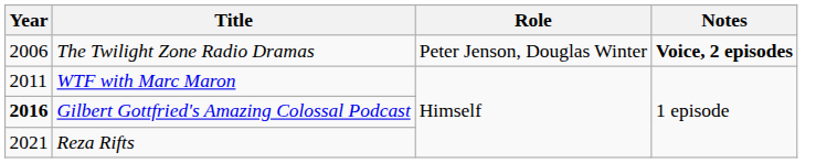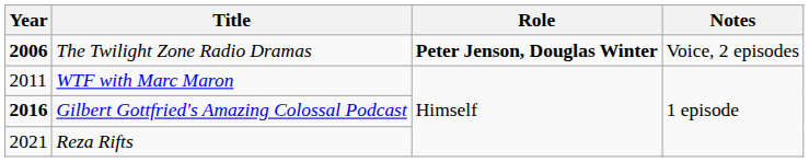The Twilight Zone Radio Dramas | Year: normal -> bold
The Twilight Zone Radio Dramas | Role: normal -> bold
The Twilight Zone Radio Dramas | Notes: bold -> normal
